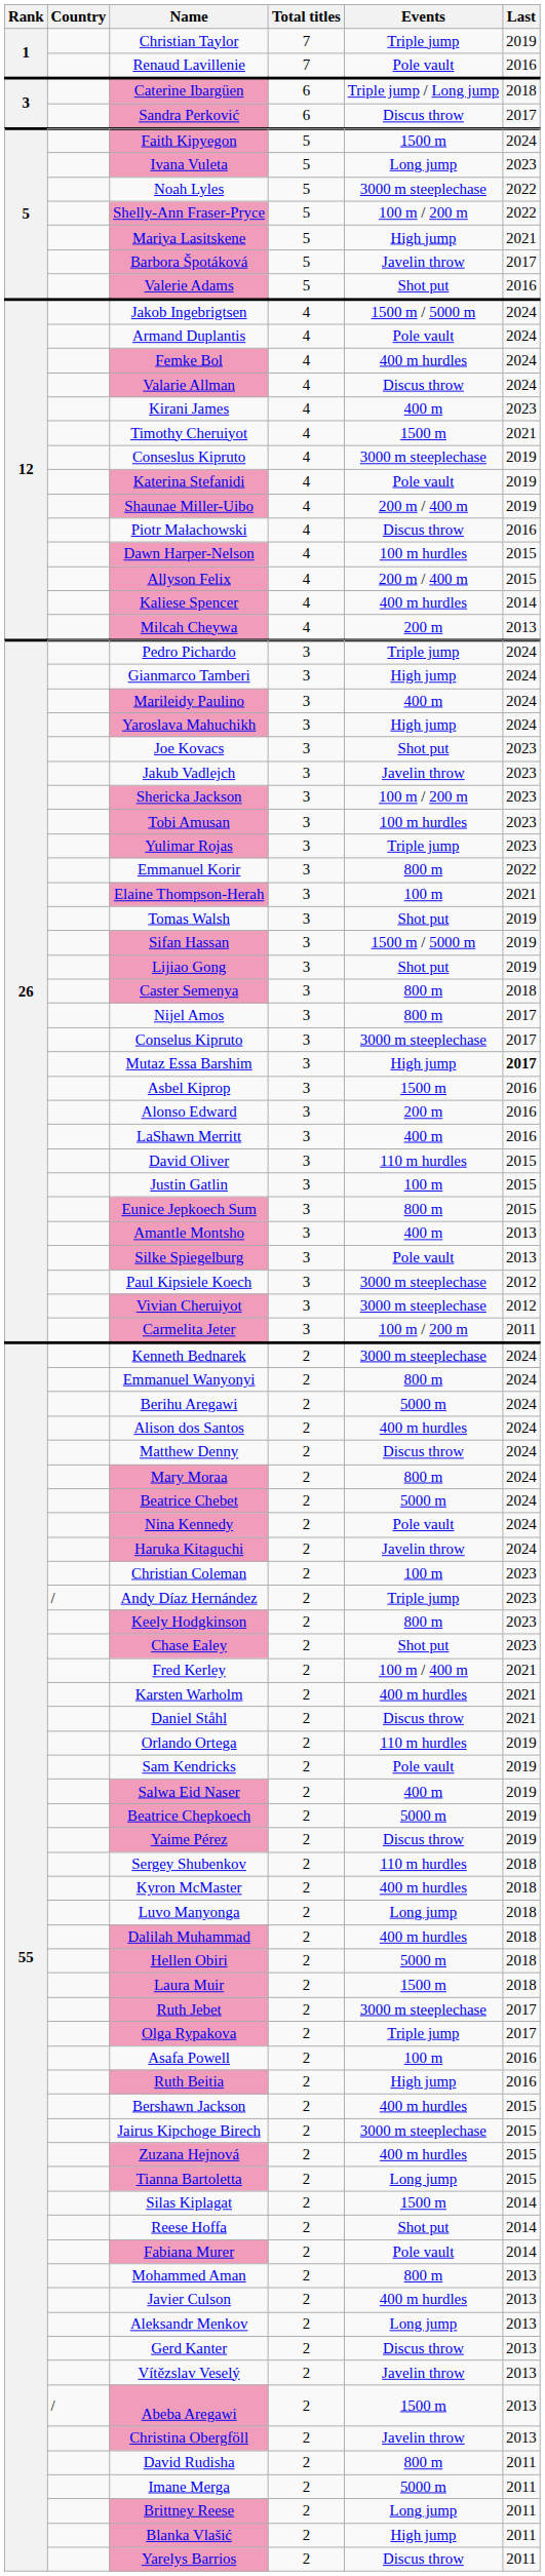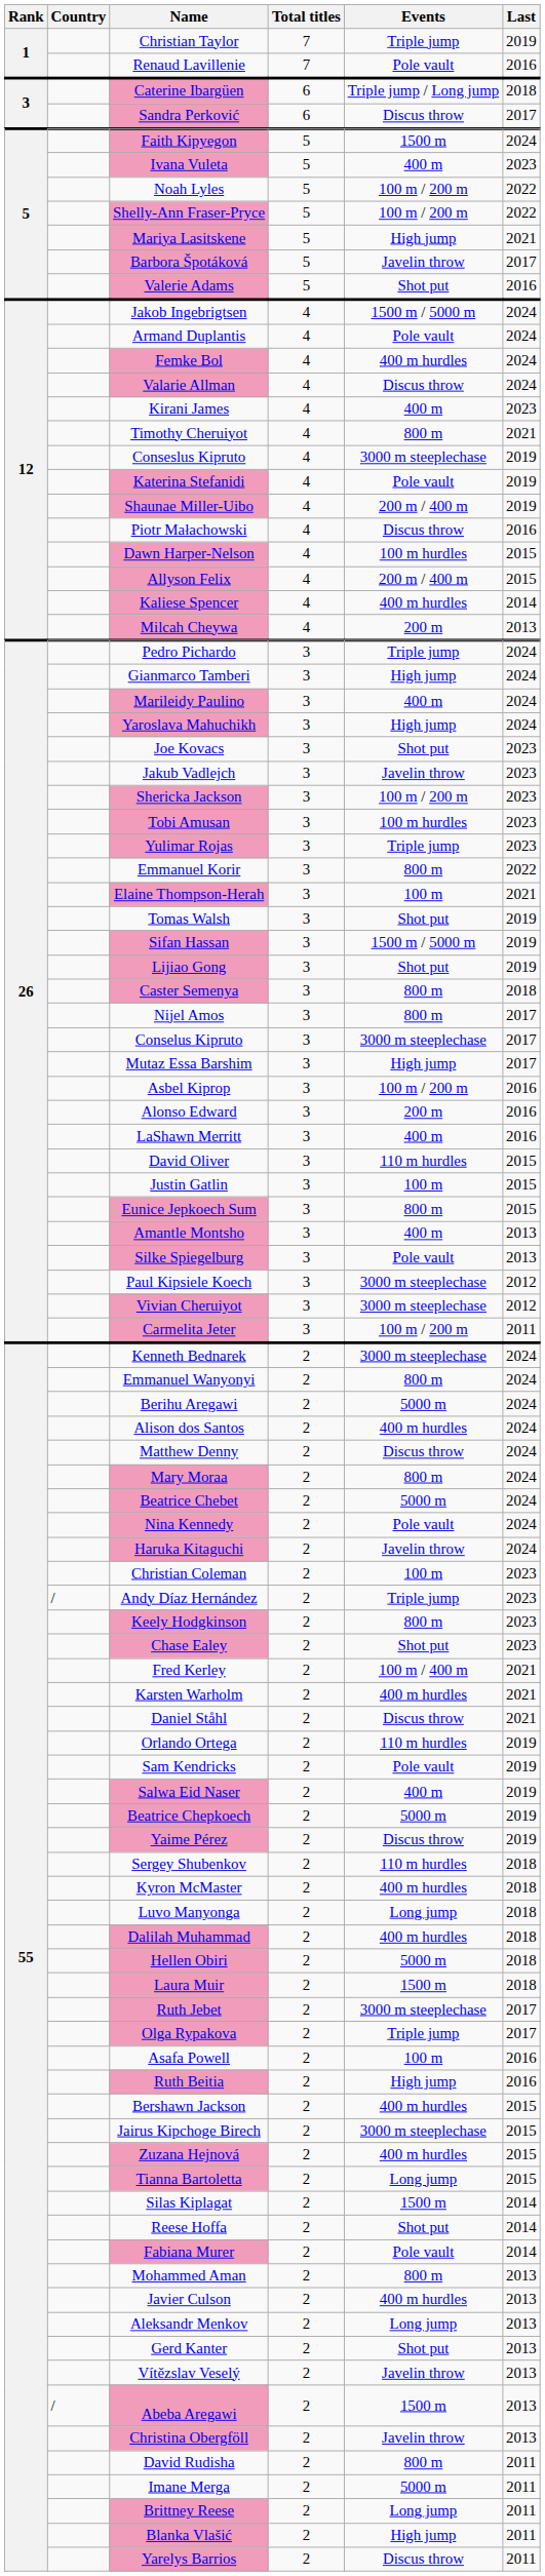Ivana Vuleta | Events: Long jump -> 400 m
Noah Lyles | Events: 3000 m steeplechase -> 100 m / 200 m
Timothy Cheruiyot | Events: 1500 m -> 800 m
Mutaz Essa Barshim | Last: bold -> normal
Asbel Kiprop | Events: 1500 m -> 100 m / 200 m
Gerd Kanter | Events: Discus throw -> Shot put
